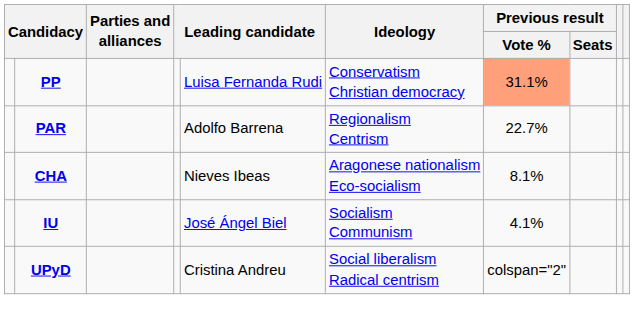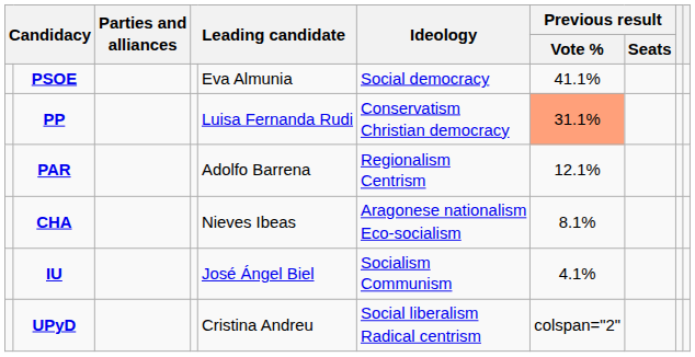+ row: PSOE | Eva Almunia | Social democracy | 41.1%
PAR | Previous result / Vote %: 22.7% -> 12.1%
